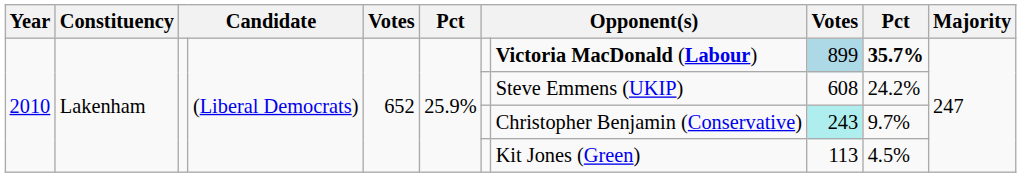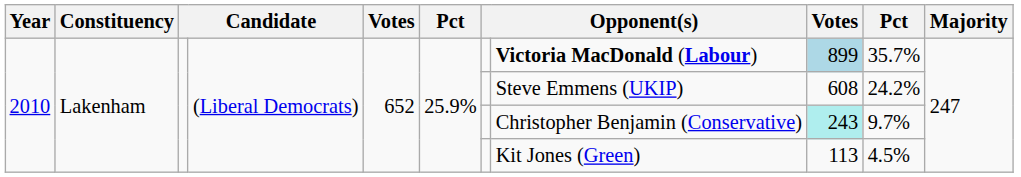row 2 | column 10: bold -> normal
